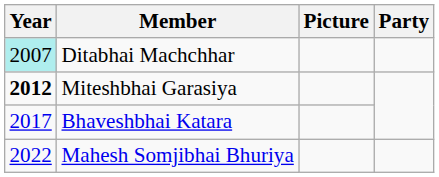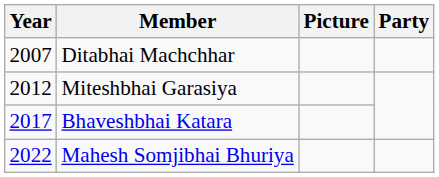Ditabhai Machchhar | Year: paleturquoise background -> no background
Miteshbhai Garasiya | Year: bold -> normal
